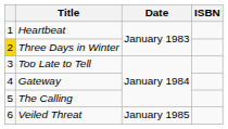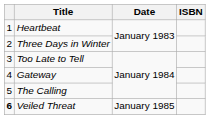Three Days in Winter | column 1: gold background -> no background
Veiled Threat | column 1: normal -> bold
